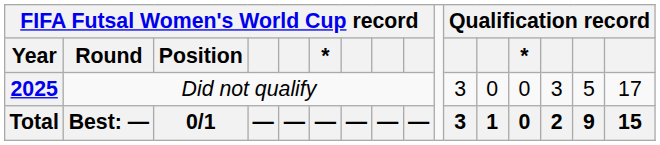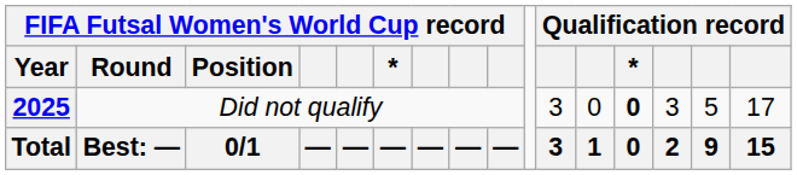2025 | Qualification record / *: normal -> bold
